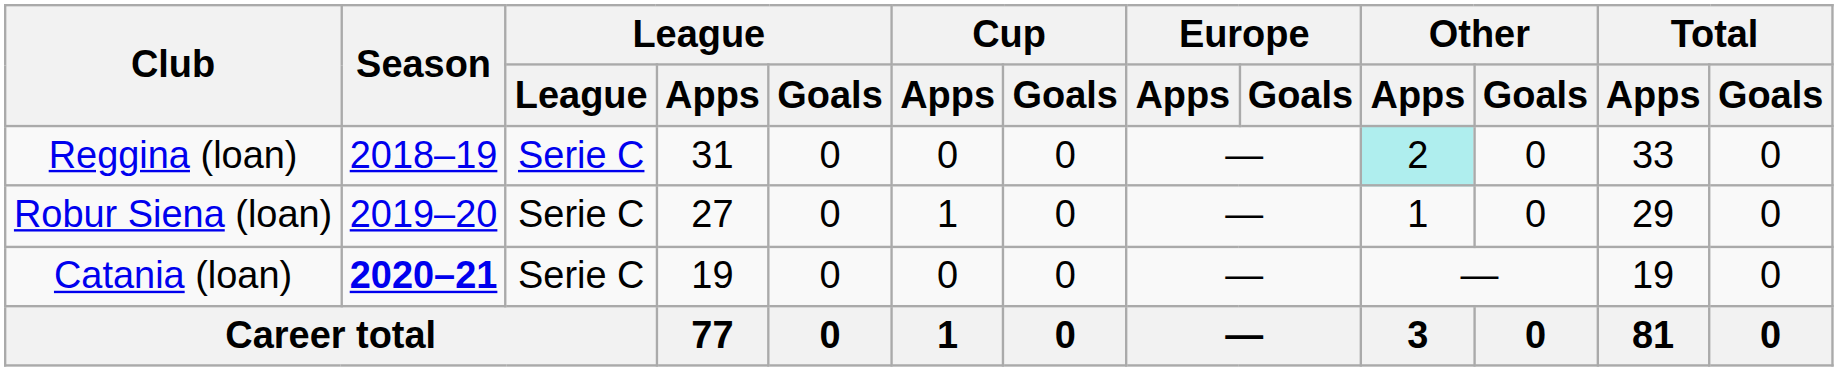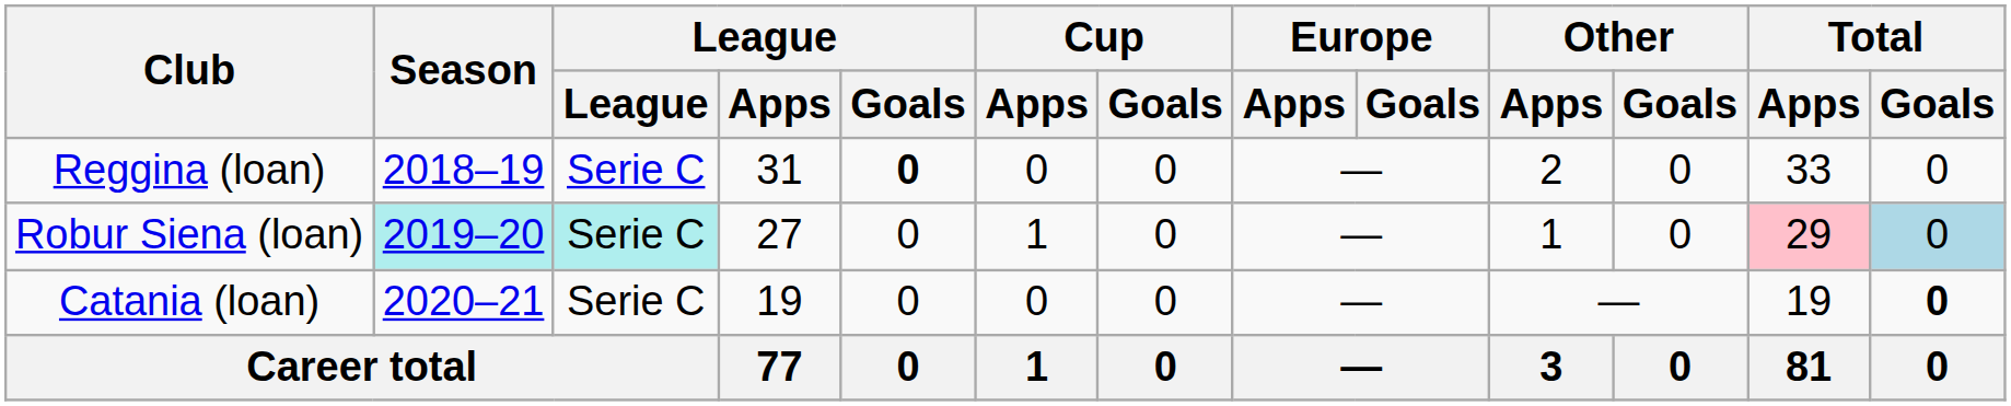Reggina (loan) | League / Goals: normal -> bold
Reggina (loan) | Other / Apps: paleturquoise background -> no background
Robur Siena (loan) | Season: no background -> paleturquoise background
Robur Siena (loan) | League: no background -> paleturquoise background
Robur Siena (loan) | Total / Apps: no background -> pink background
Robur Siena (loan) | Total / Goals: no background -> lightblue background
Catania (loan) | Season: bold -> normal
Catania (loan) | Total / Goals: normal -> bold
